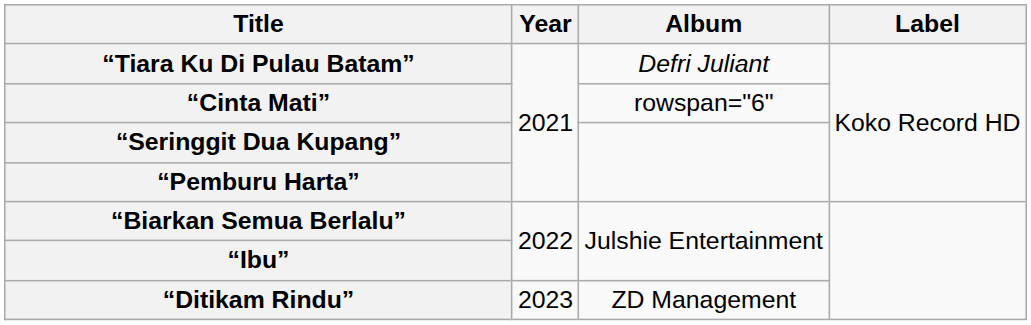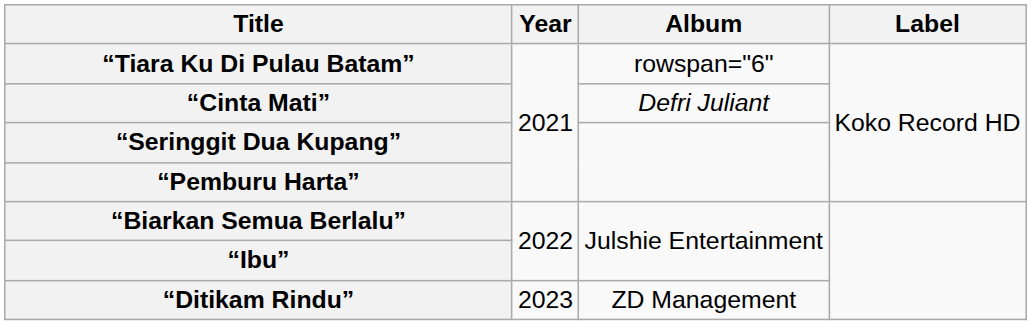“Tiara Ku Di Pulau Batam” | Album: Defri Juliant -> rowspan="6"
“Cinta Mati” | Album: rowspan="6" -> Defri Juliant
